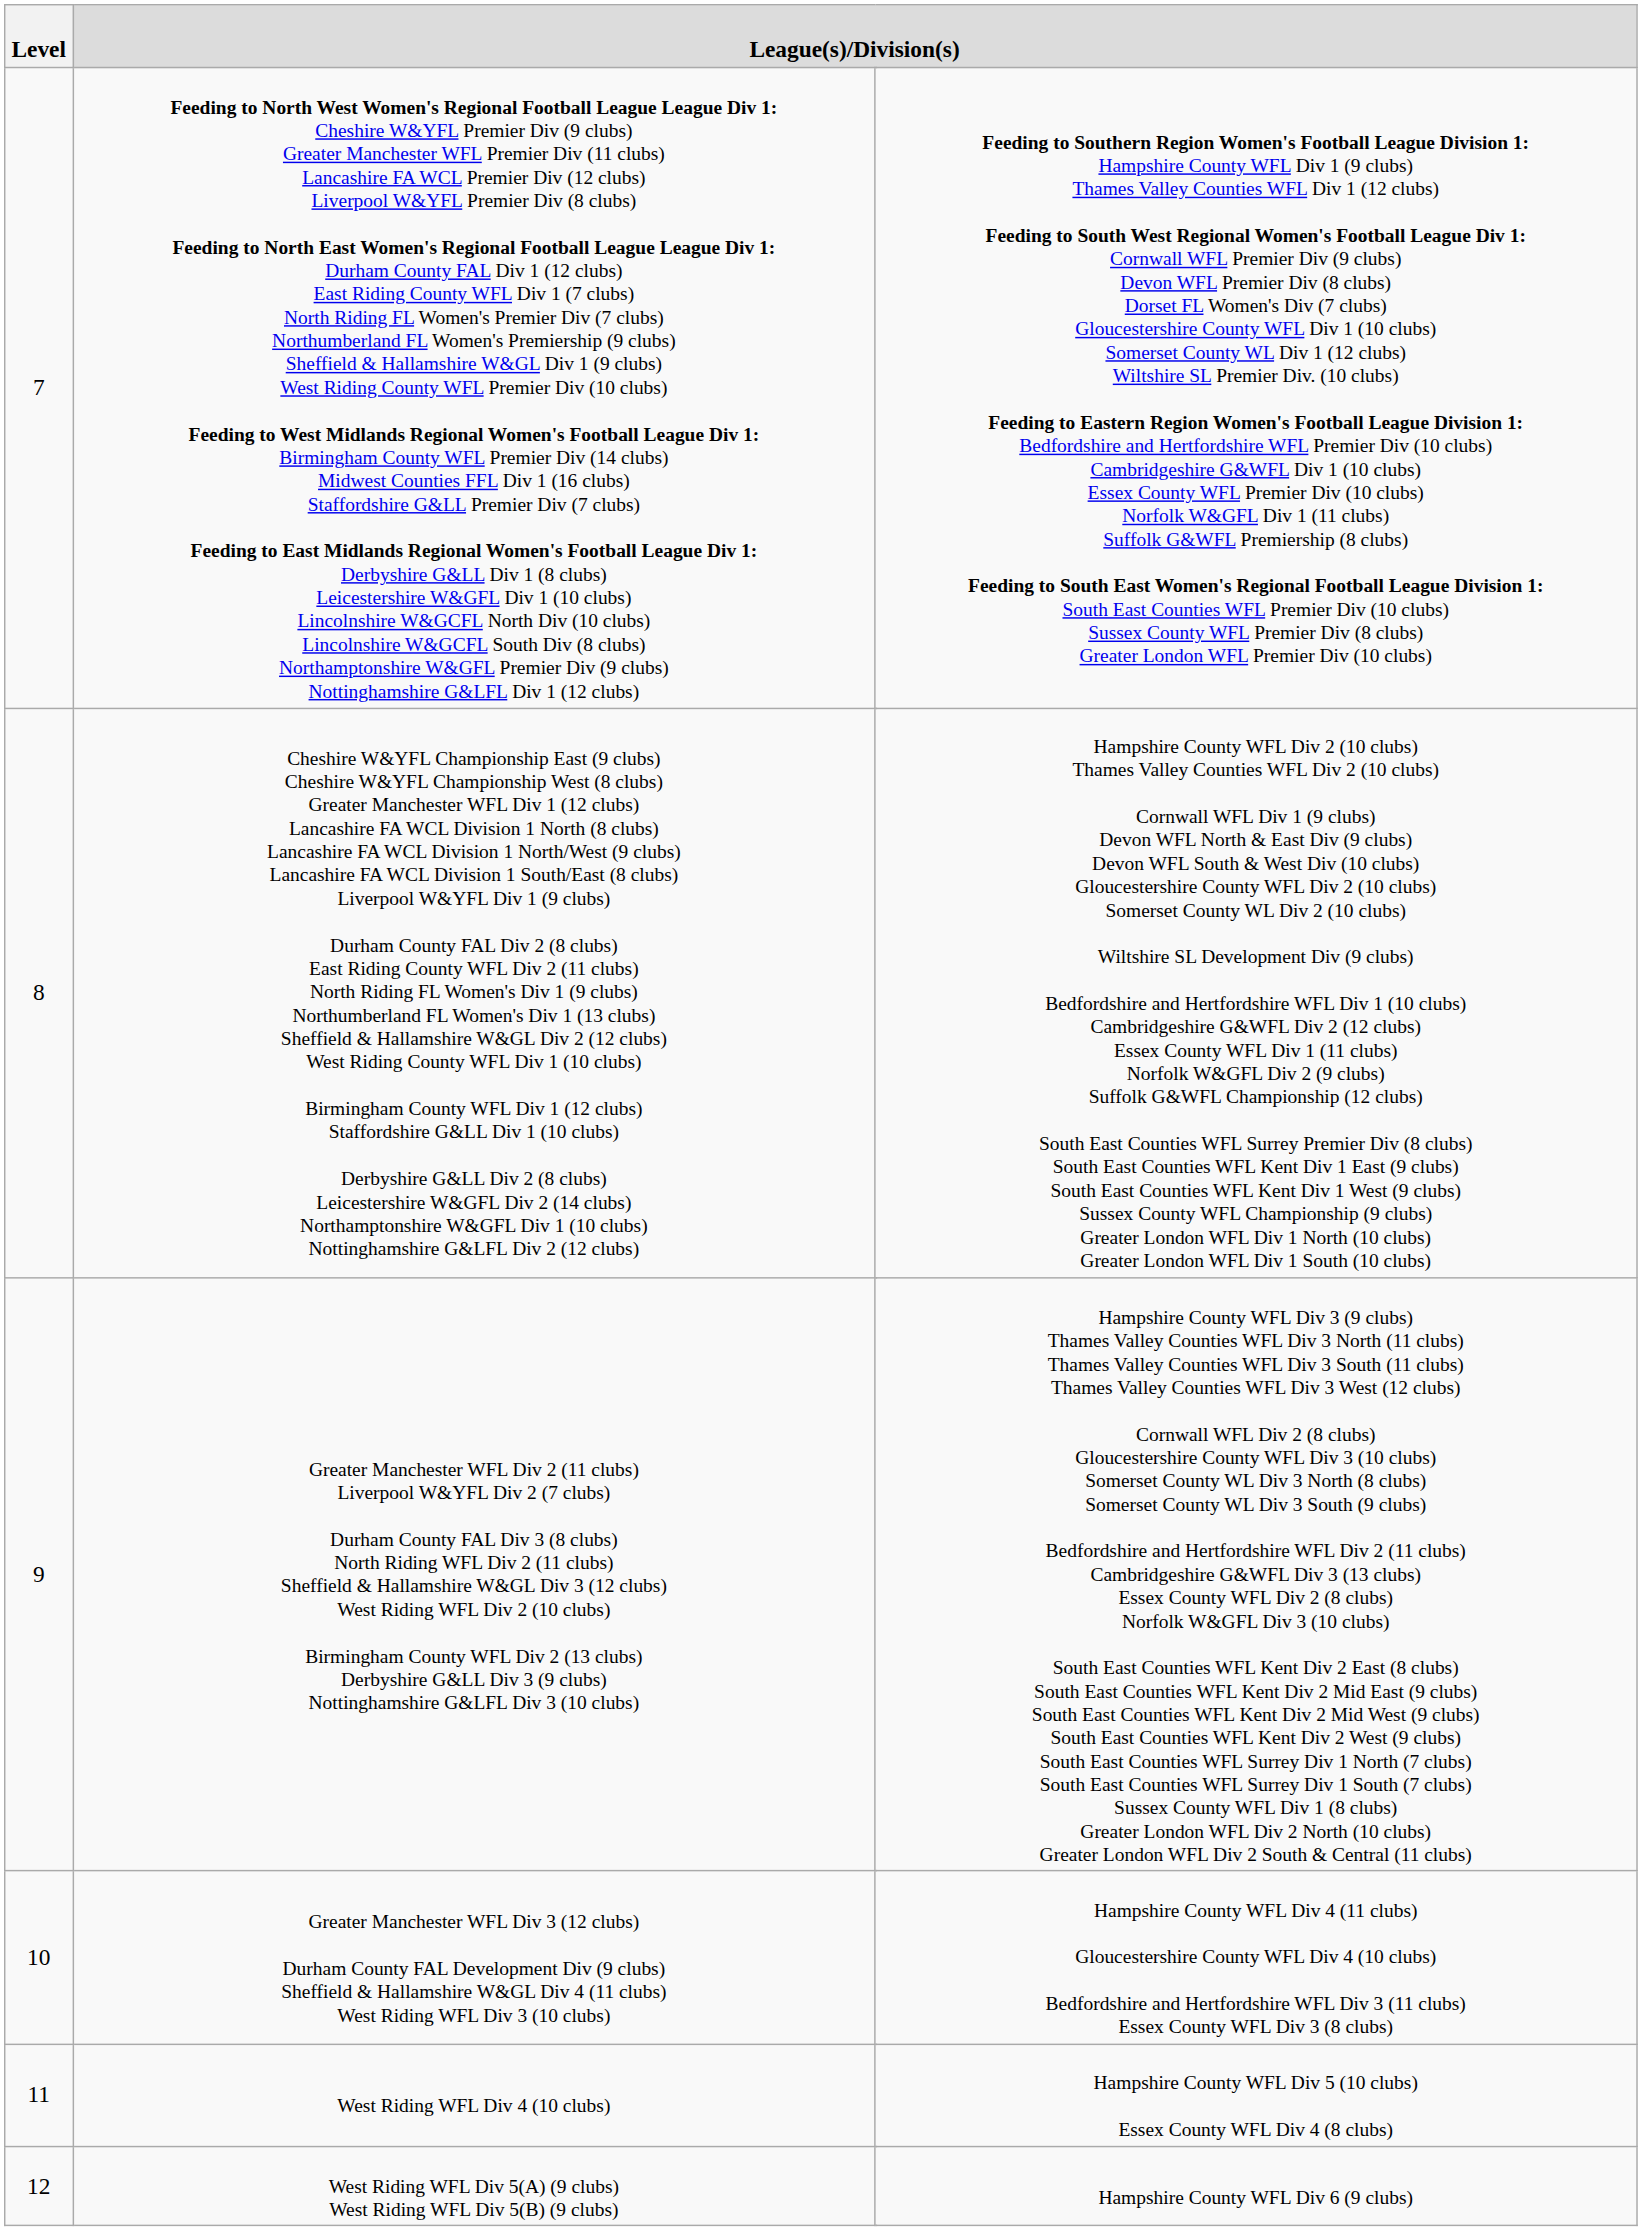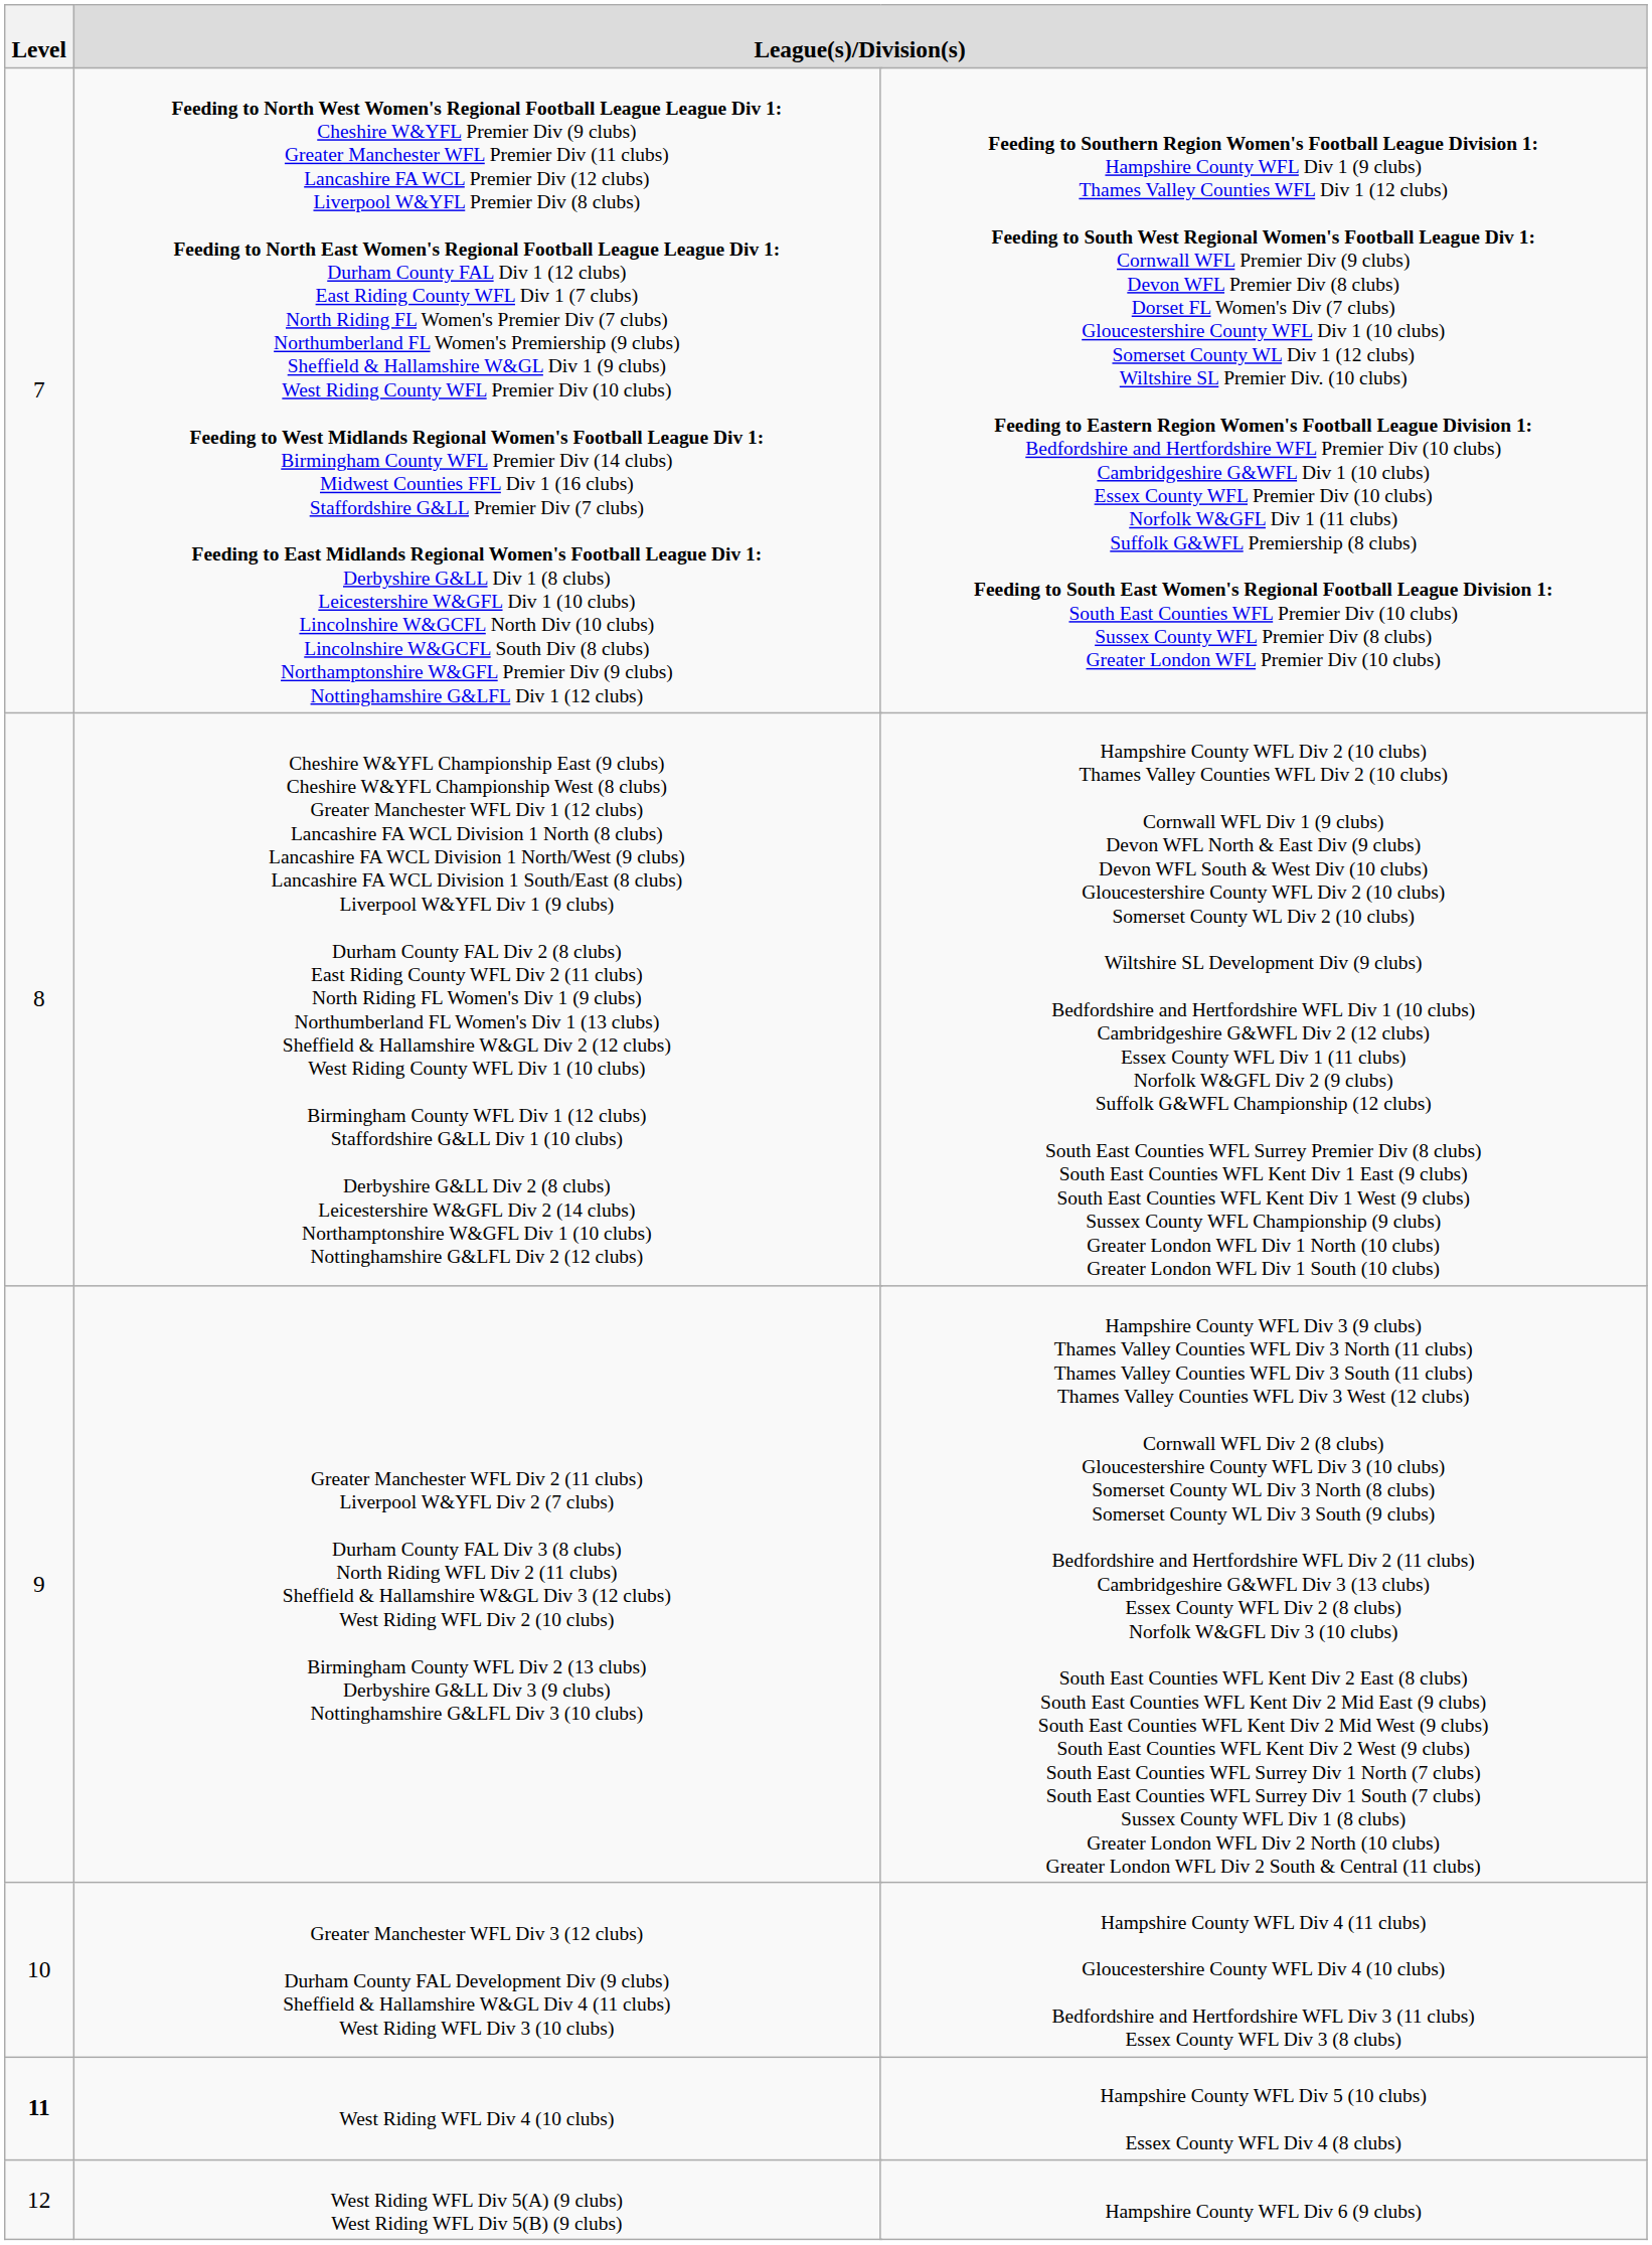West Riding WFL Div 4 (10 clubs) | Level: normal -> bold
